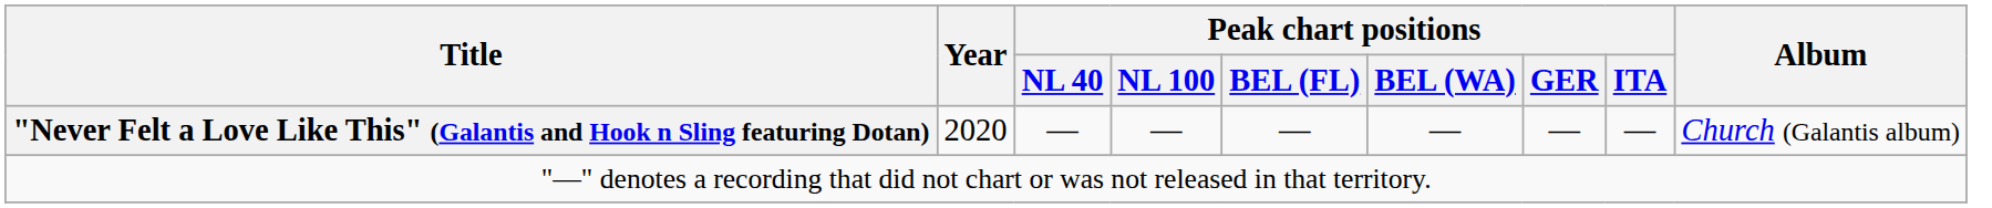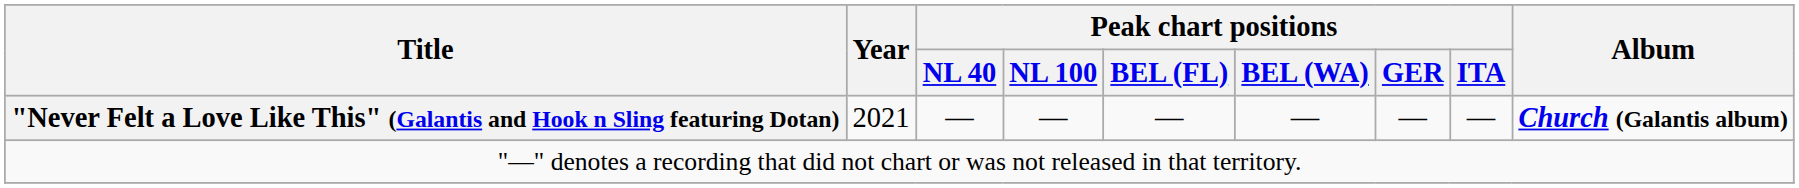row 3 | Year: 2020 -> 2021
row 3 | Album: normal -> bold
